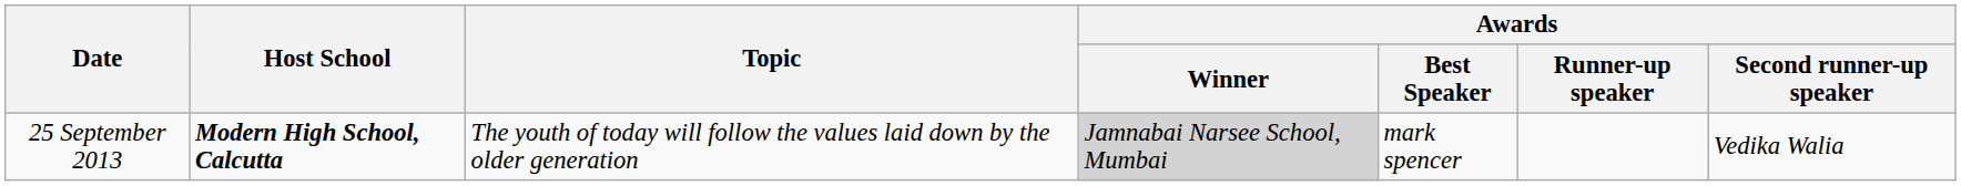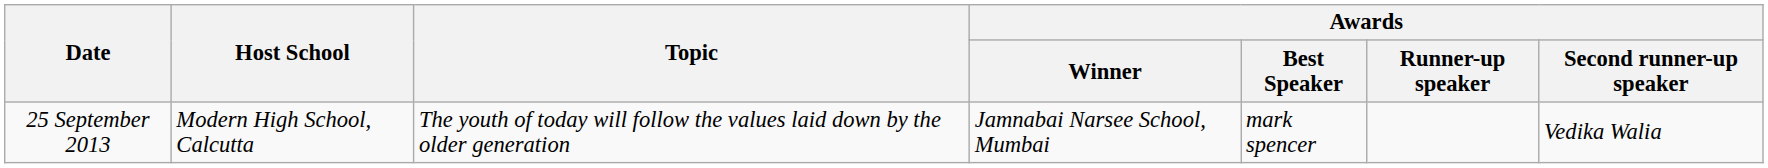25 September 2013 | Host School: bold -> normal
25 September 2013 | Awards / Winner: lightgrey background -> no background
